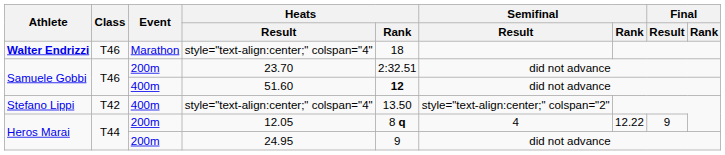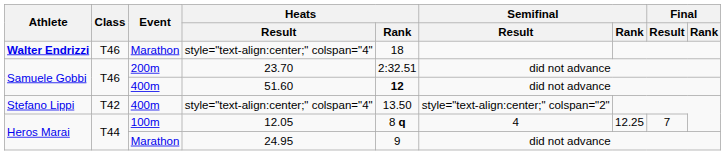12.05 | Event: 200m -> 100m
12.05 | Semifinal / Rank: 12.22 -> 12.25
12.05 | Final / Result: 9 -> 7
24.95 | Event: 200m -> Marathon
